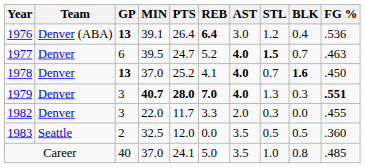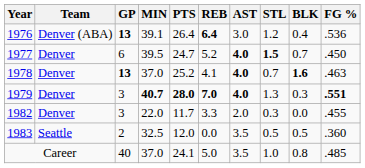1977 | FG %: .463 -> .450
1978 | FG %: .450 -> .463
